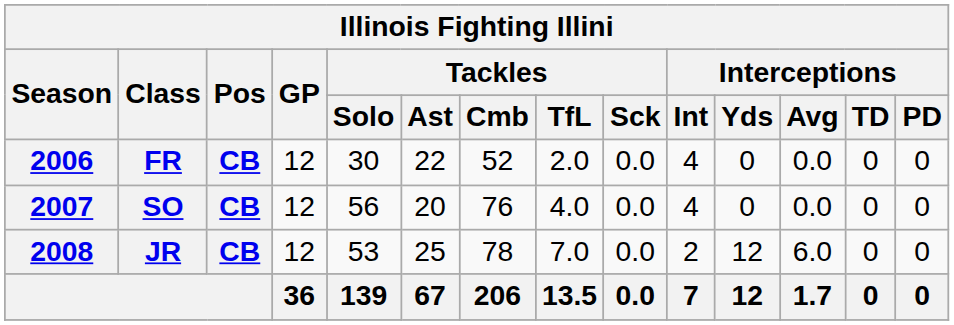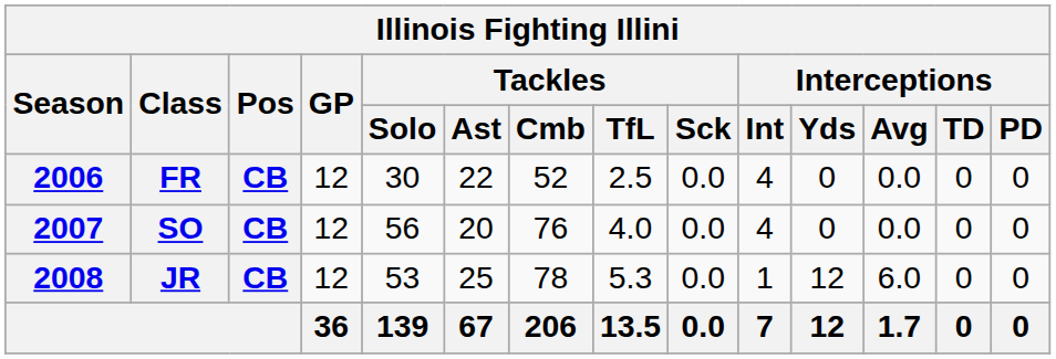FR | Tackles / TfL: 2.0 -> 2.5
JR | Tackles / TfL: 7.0 -> 5.3
JR | Interceptions / Int: 2 -> 1
